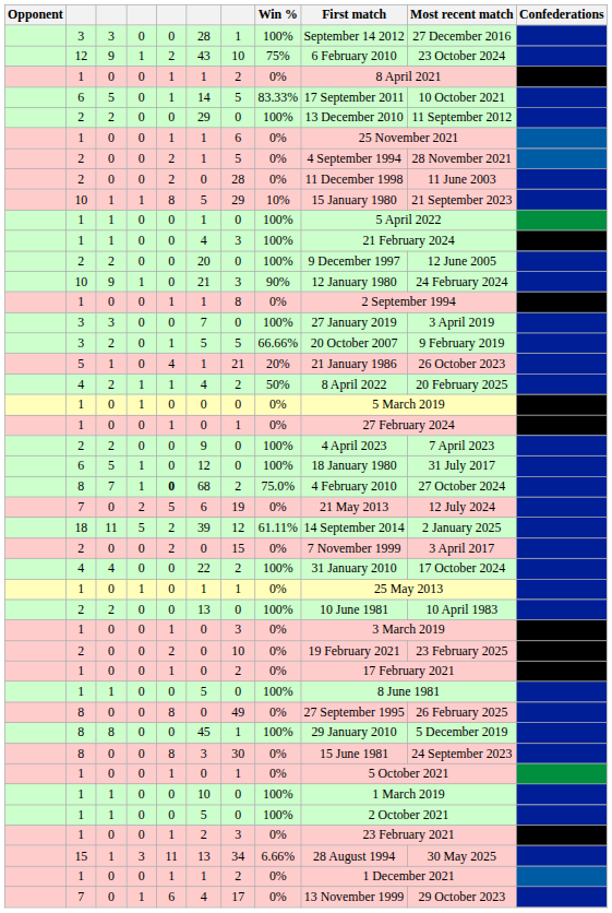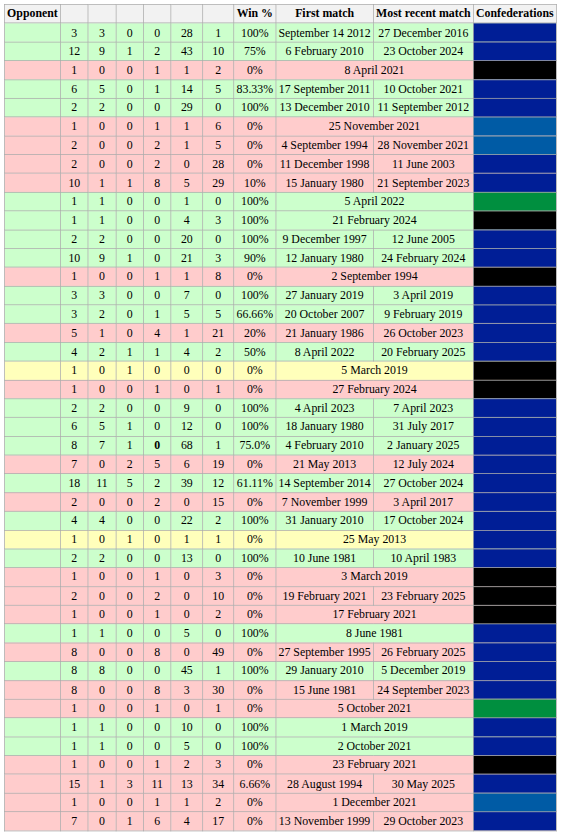8 / 7 | column 7: 2 -> 1
8 / 7 | Most recent match: 27 October 2024 -> 2 January 2025
18 | Most recent match: 2 January 2025 -> 27 October 2024
